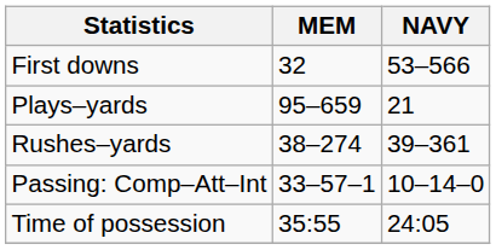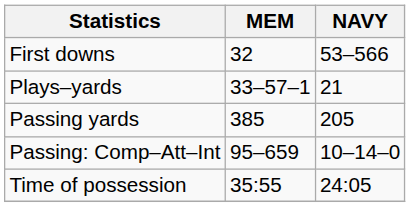Plays–yards | MEM: 95–659 -> 33–57–1
- row: Rushes–yards | 38–274 | 39–361
+ row: Passing yards | 385 | 205
Passing: Comp–Att–Int | MEM: 33–57–1 -> 95–659
